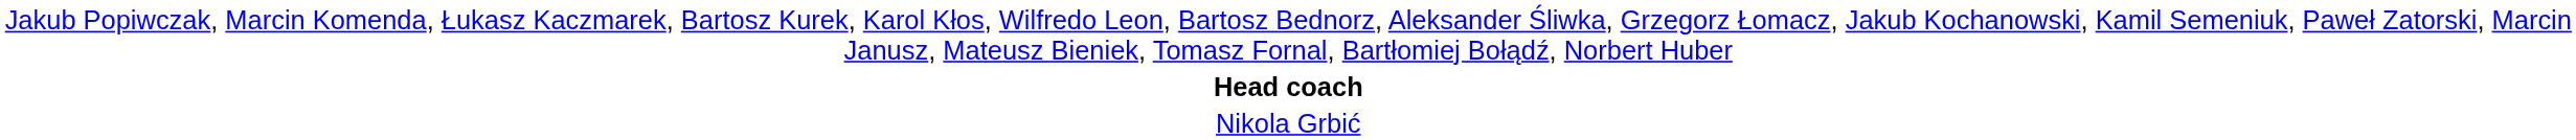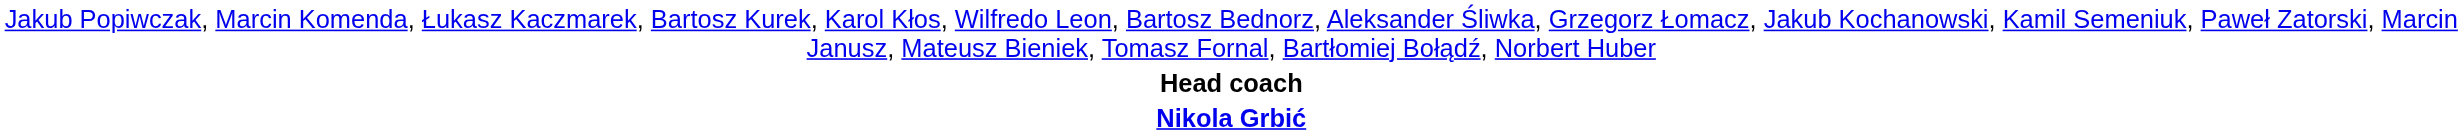row 3 | column 1: normal -> bold
